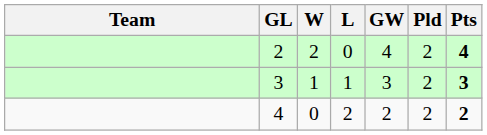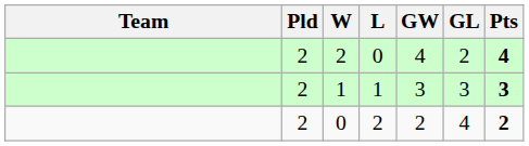columns swapped: Pld <-> GL
